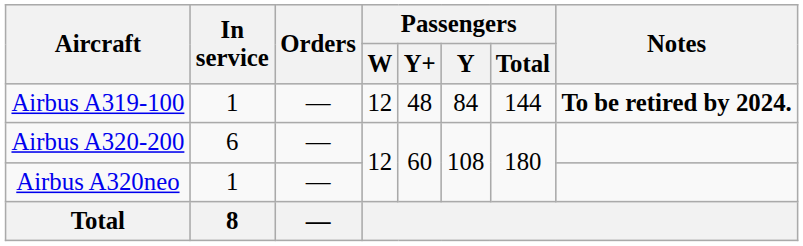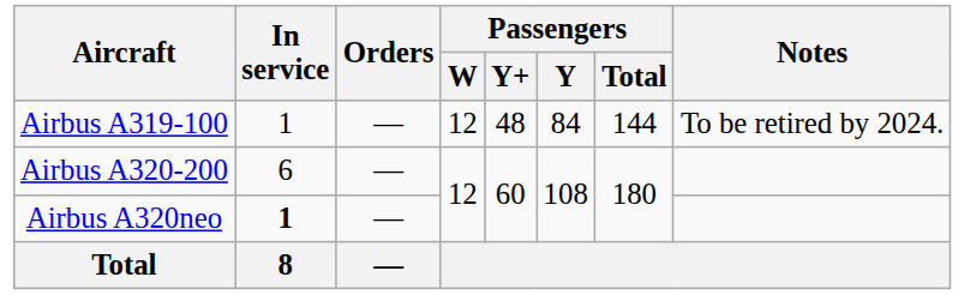Airbus A319-100 | Notes: bold -> normal
Airbus A320neo | In service: normal -> bold
